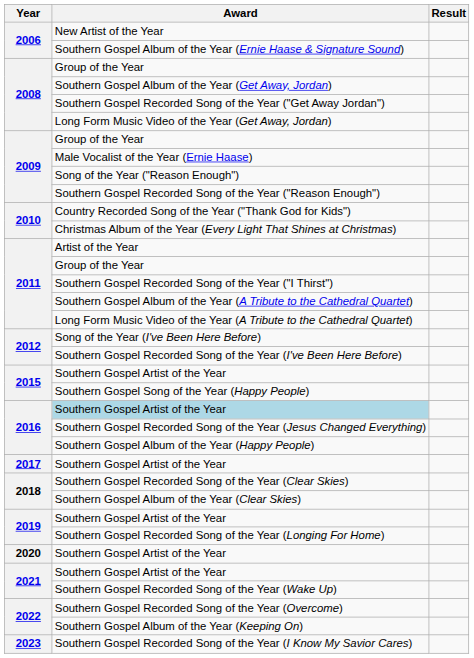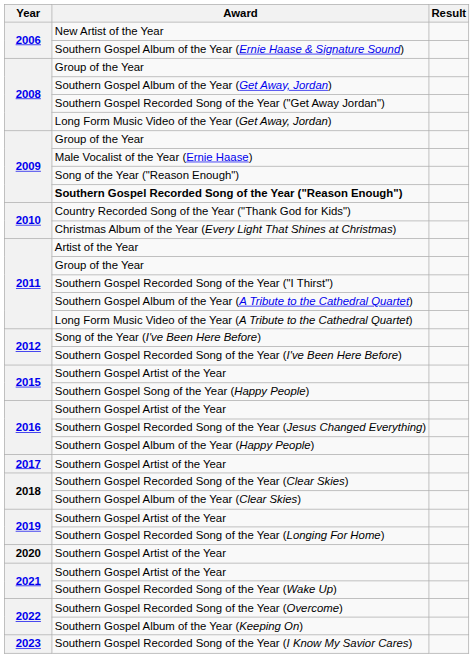Southern Gospel Recorded Song of the Year ("Reason Enough") | Award: normal -> bold
2016 / Southern Gospel Artist of the Year | Award: lightblue background -> no background
